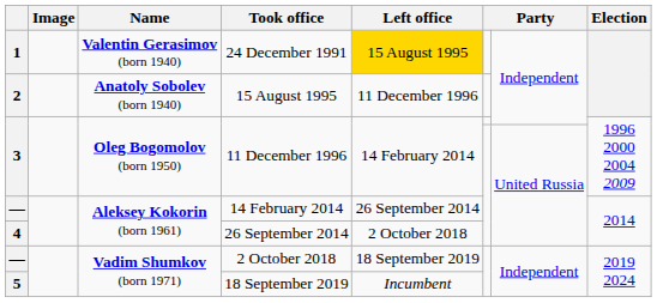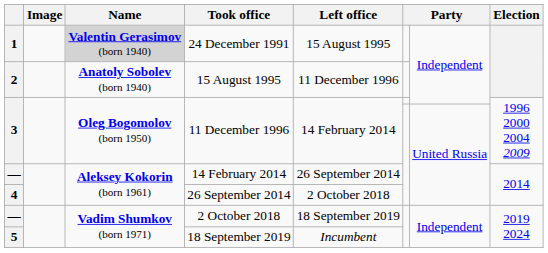24 December 1991 | Name: no background -> lightgrey background
24 December 1991 | Left office: gold background -> no background
